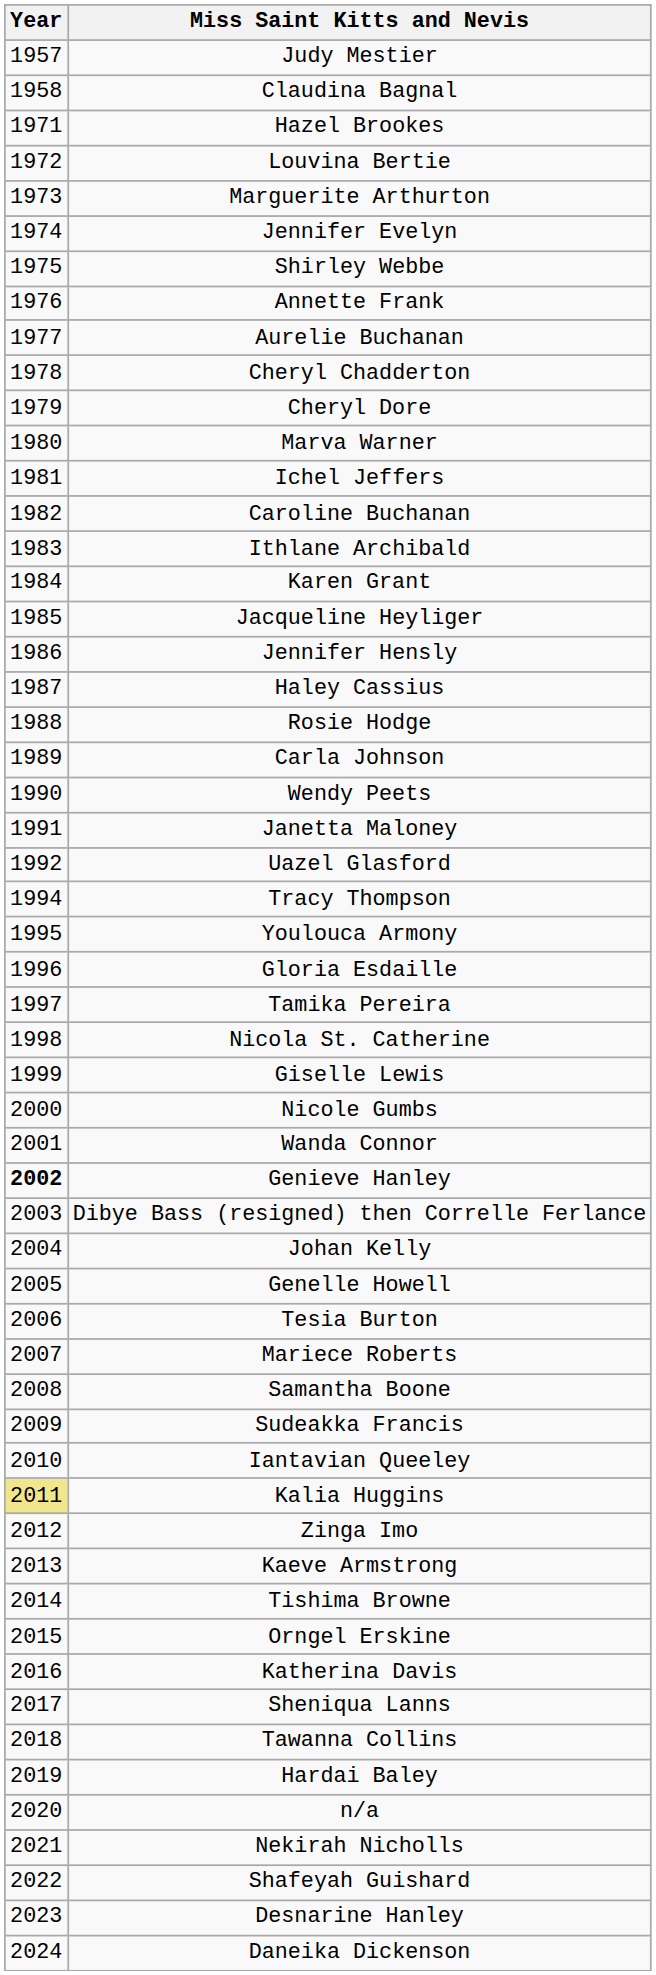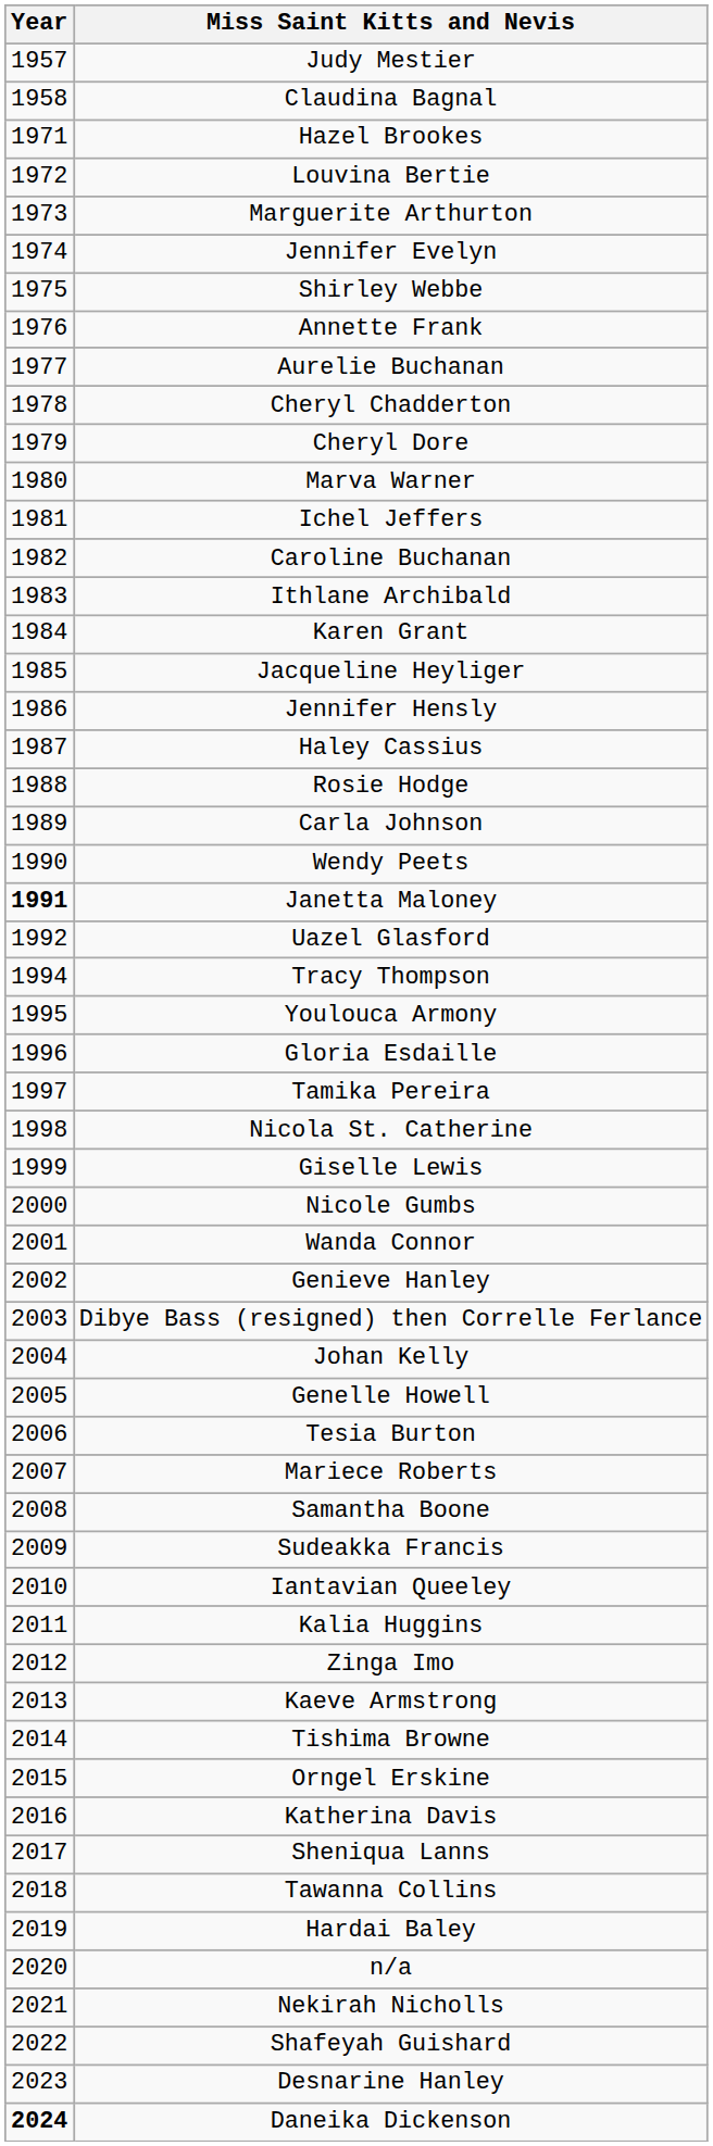Janetta Maloney | Year: normal -> bold
Genieve Hanley | Year: bold -> normal
Kalia Huggins | Year: khaki background -> no background
Daneika Dickenson | Year: normal -> bold
